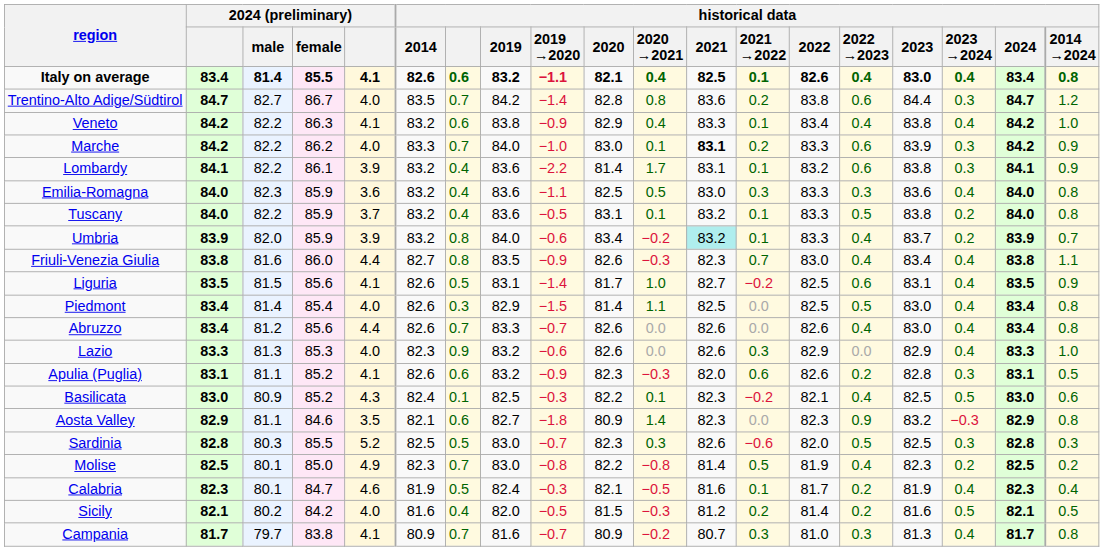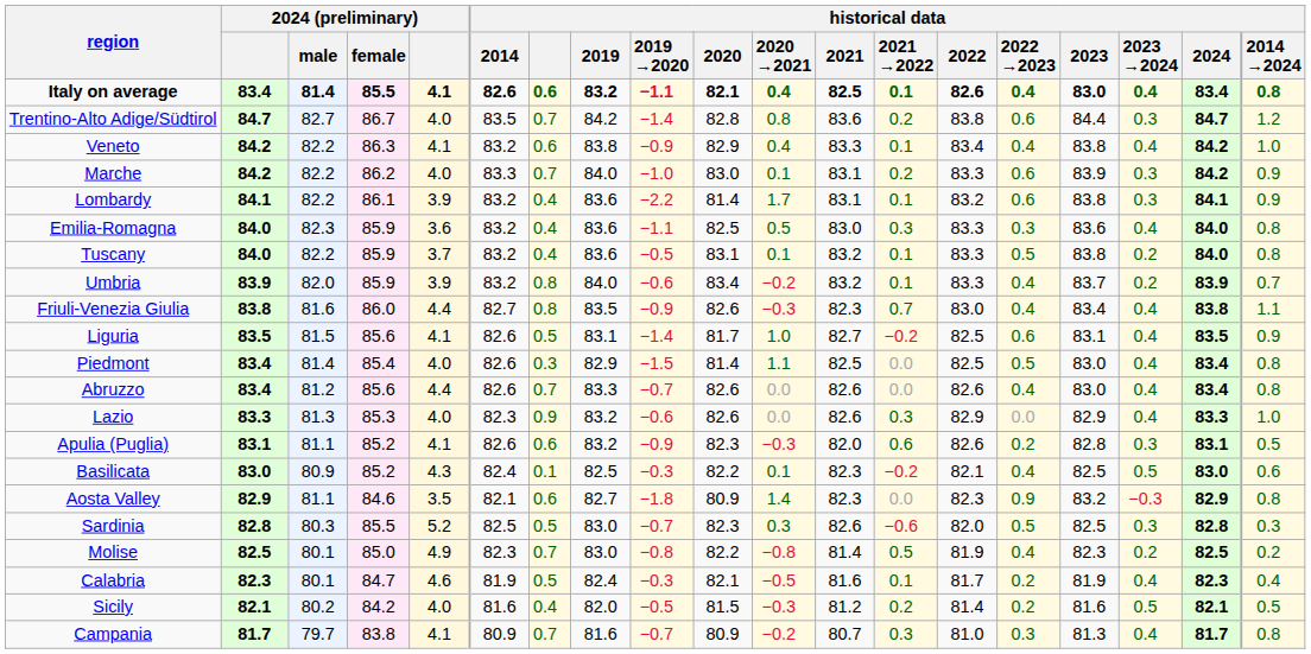Marche | historical data / 2021: bold -> normal
Umbria | historical data / 2021: paleturquoise background -> no background
